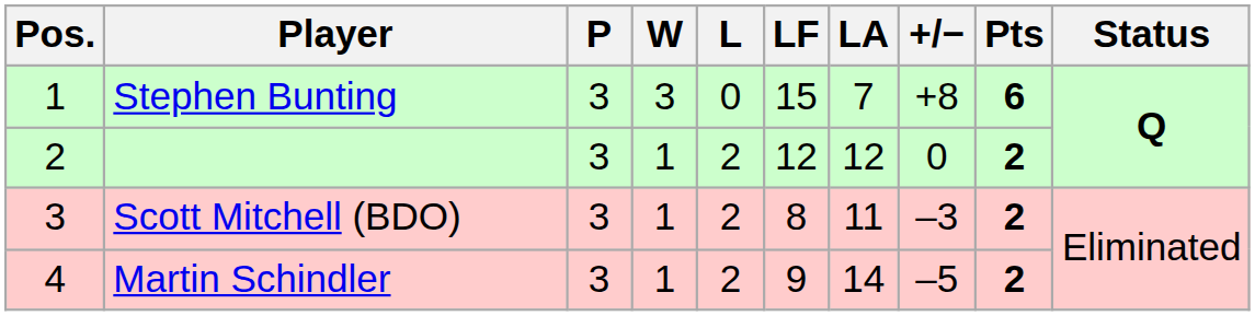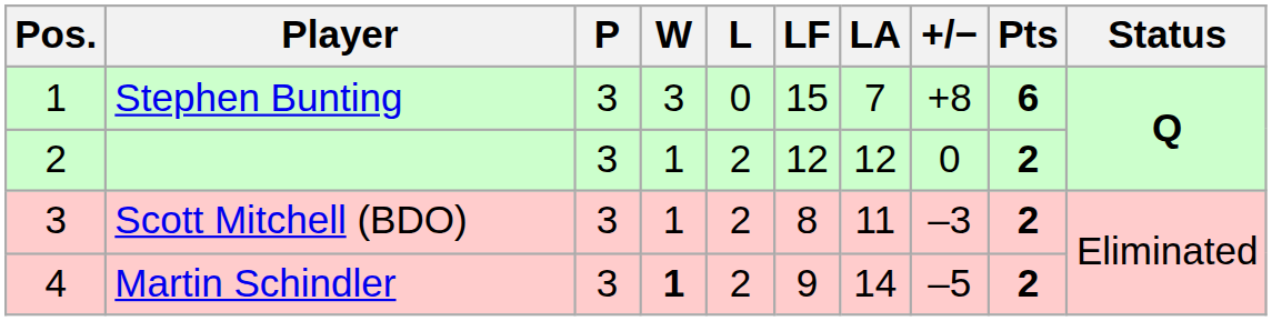Martin Schindler | W: normal -> bold
